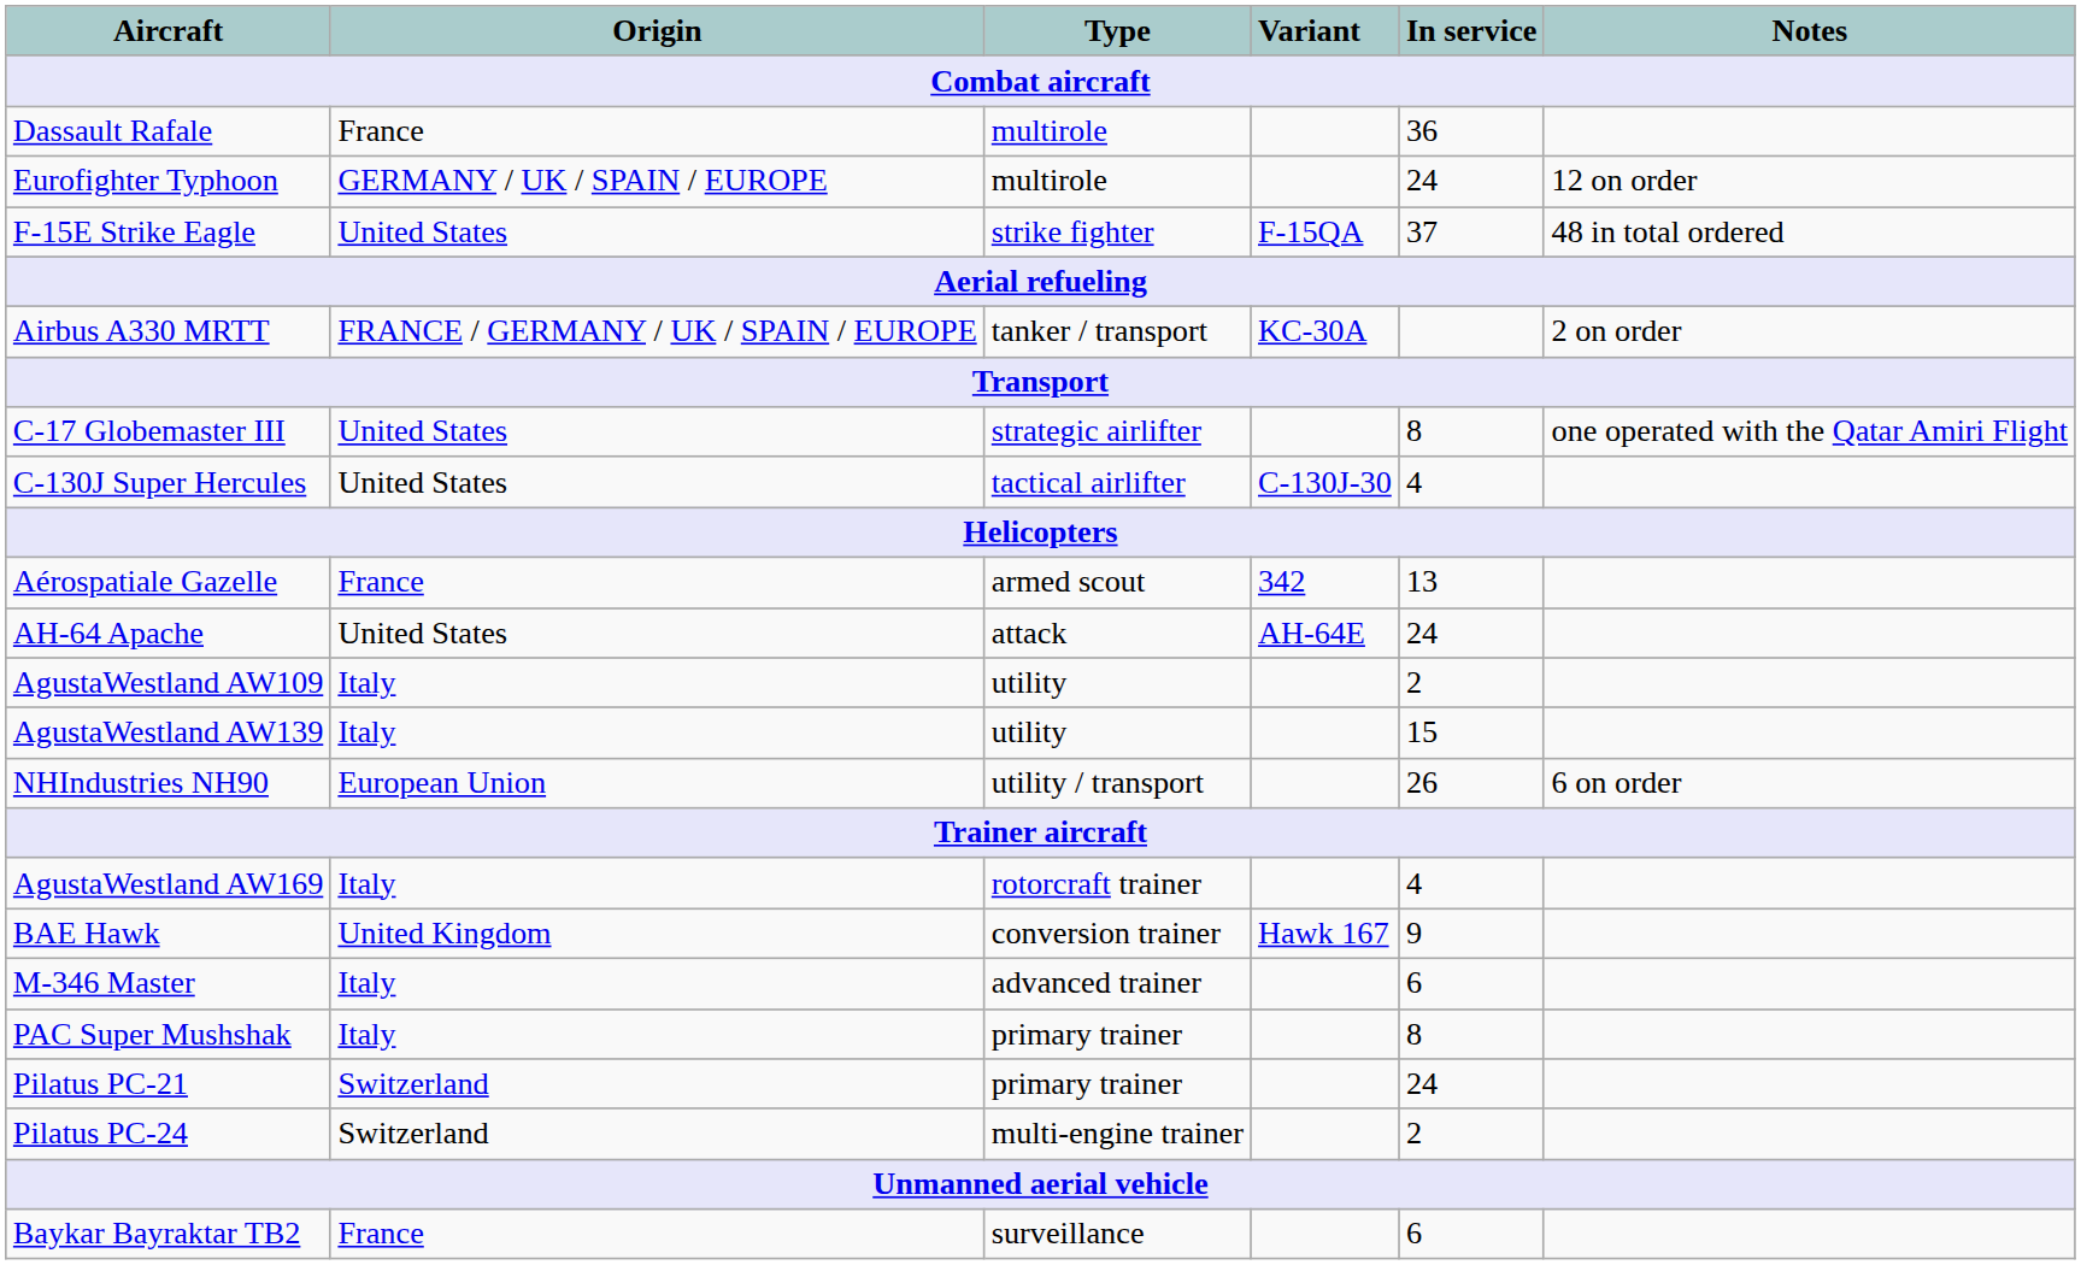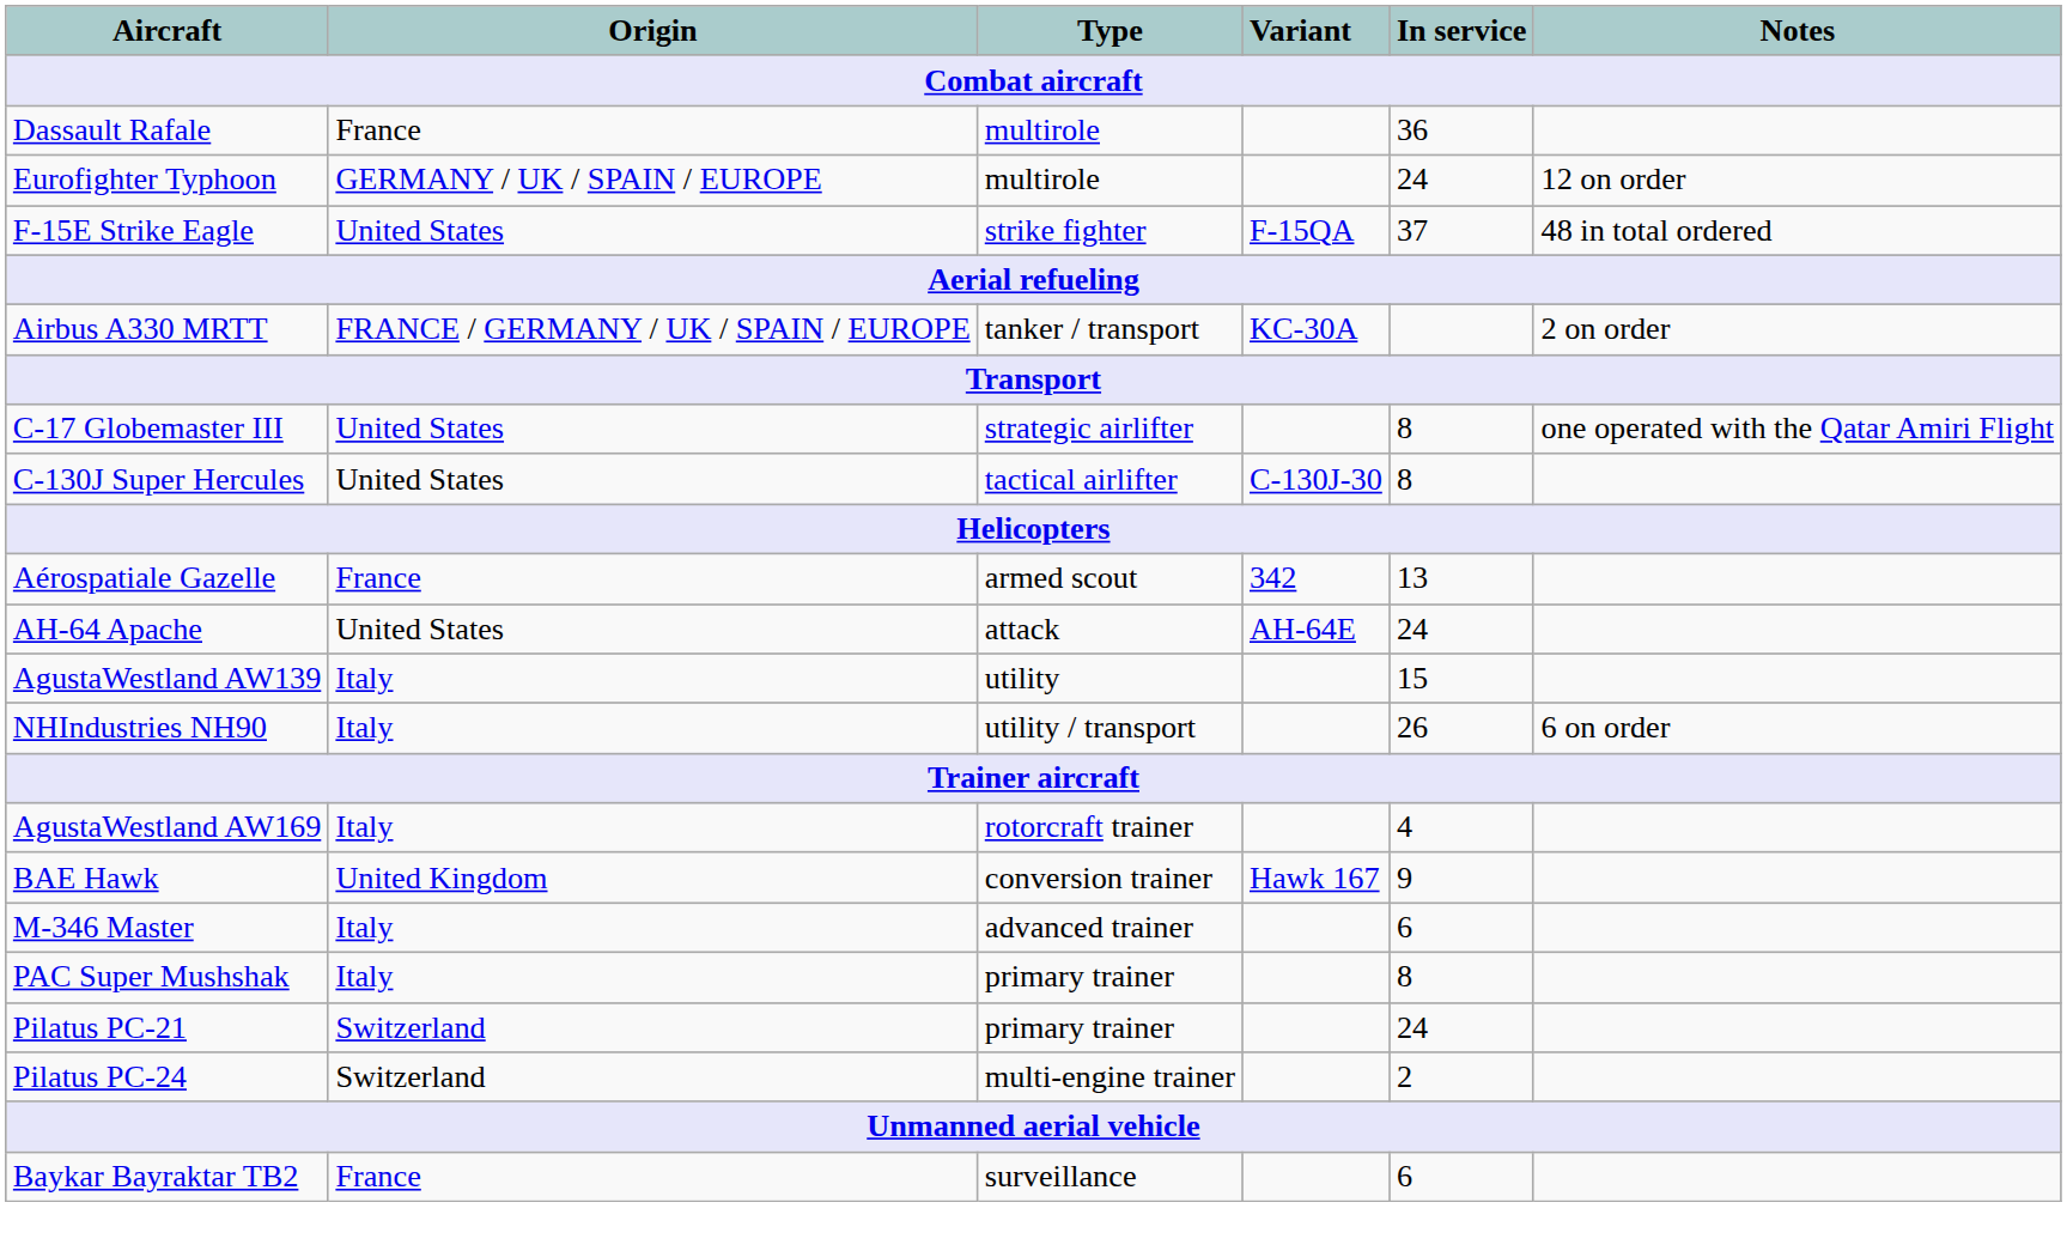C-130J Super Hercules | In service: 4 -> 8
- row: AgustaWestland AW109 | Italy | utility | 2
NHIndustries NH90 | Origin: European Union -> Italy
